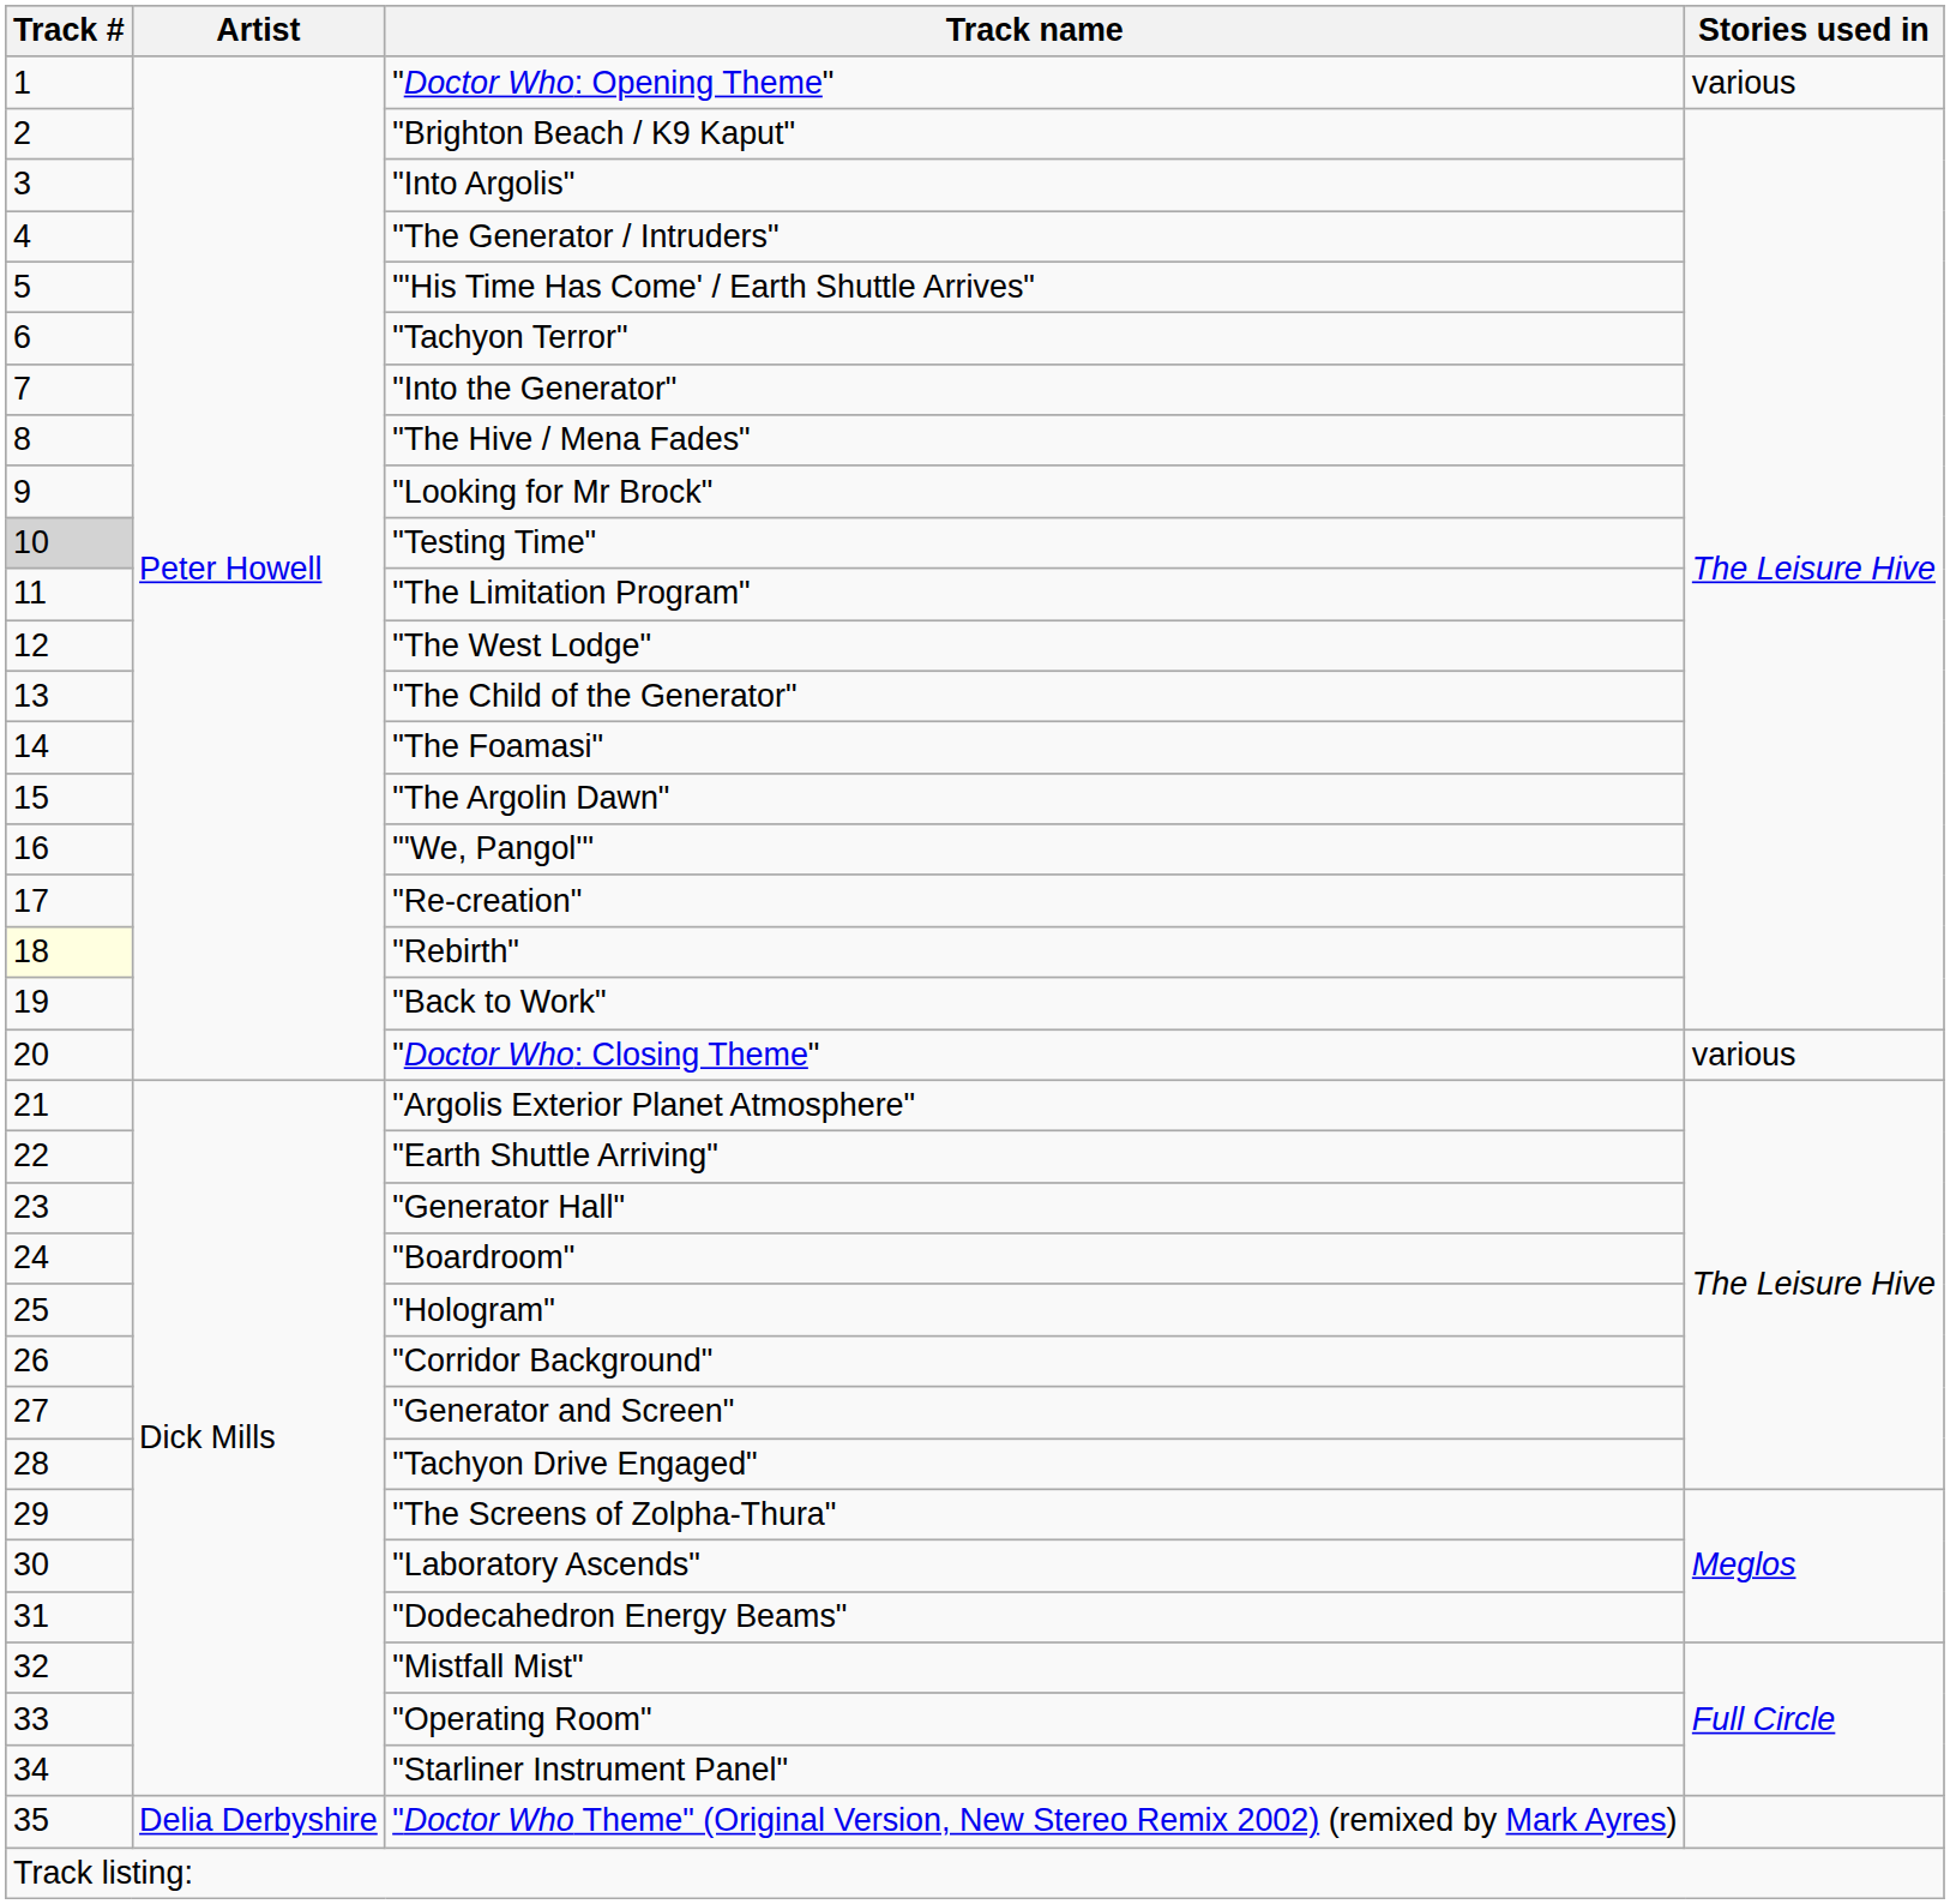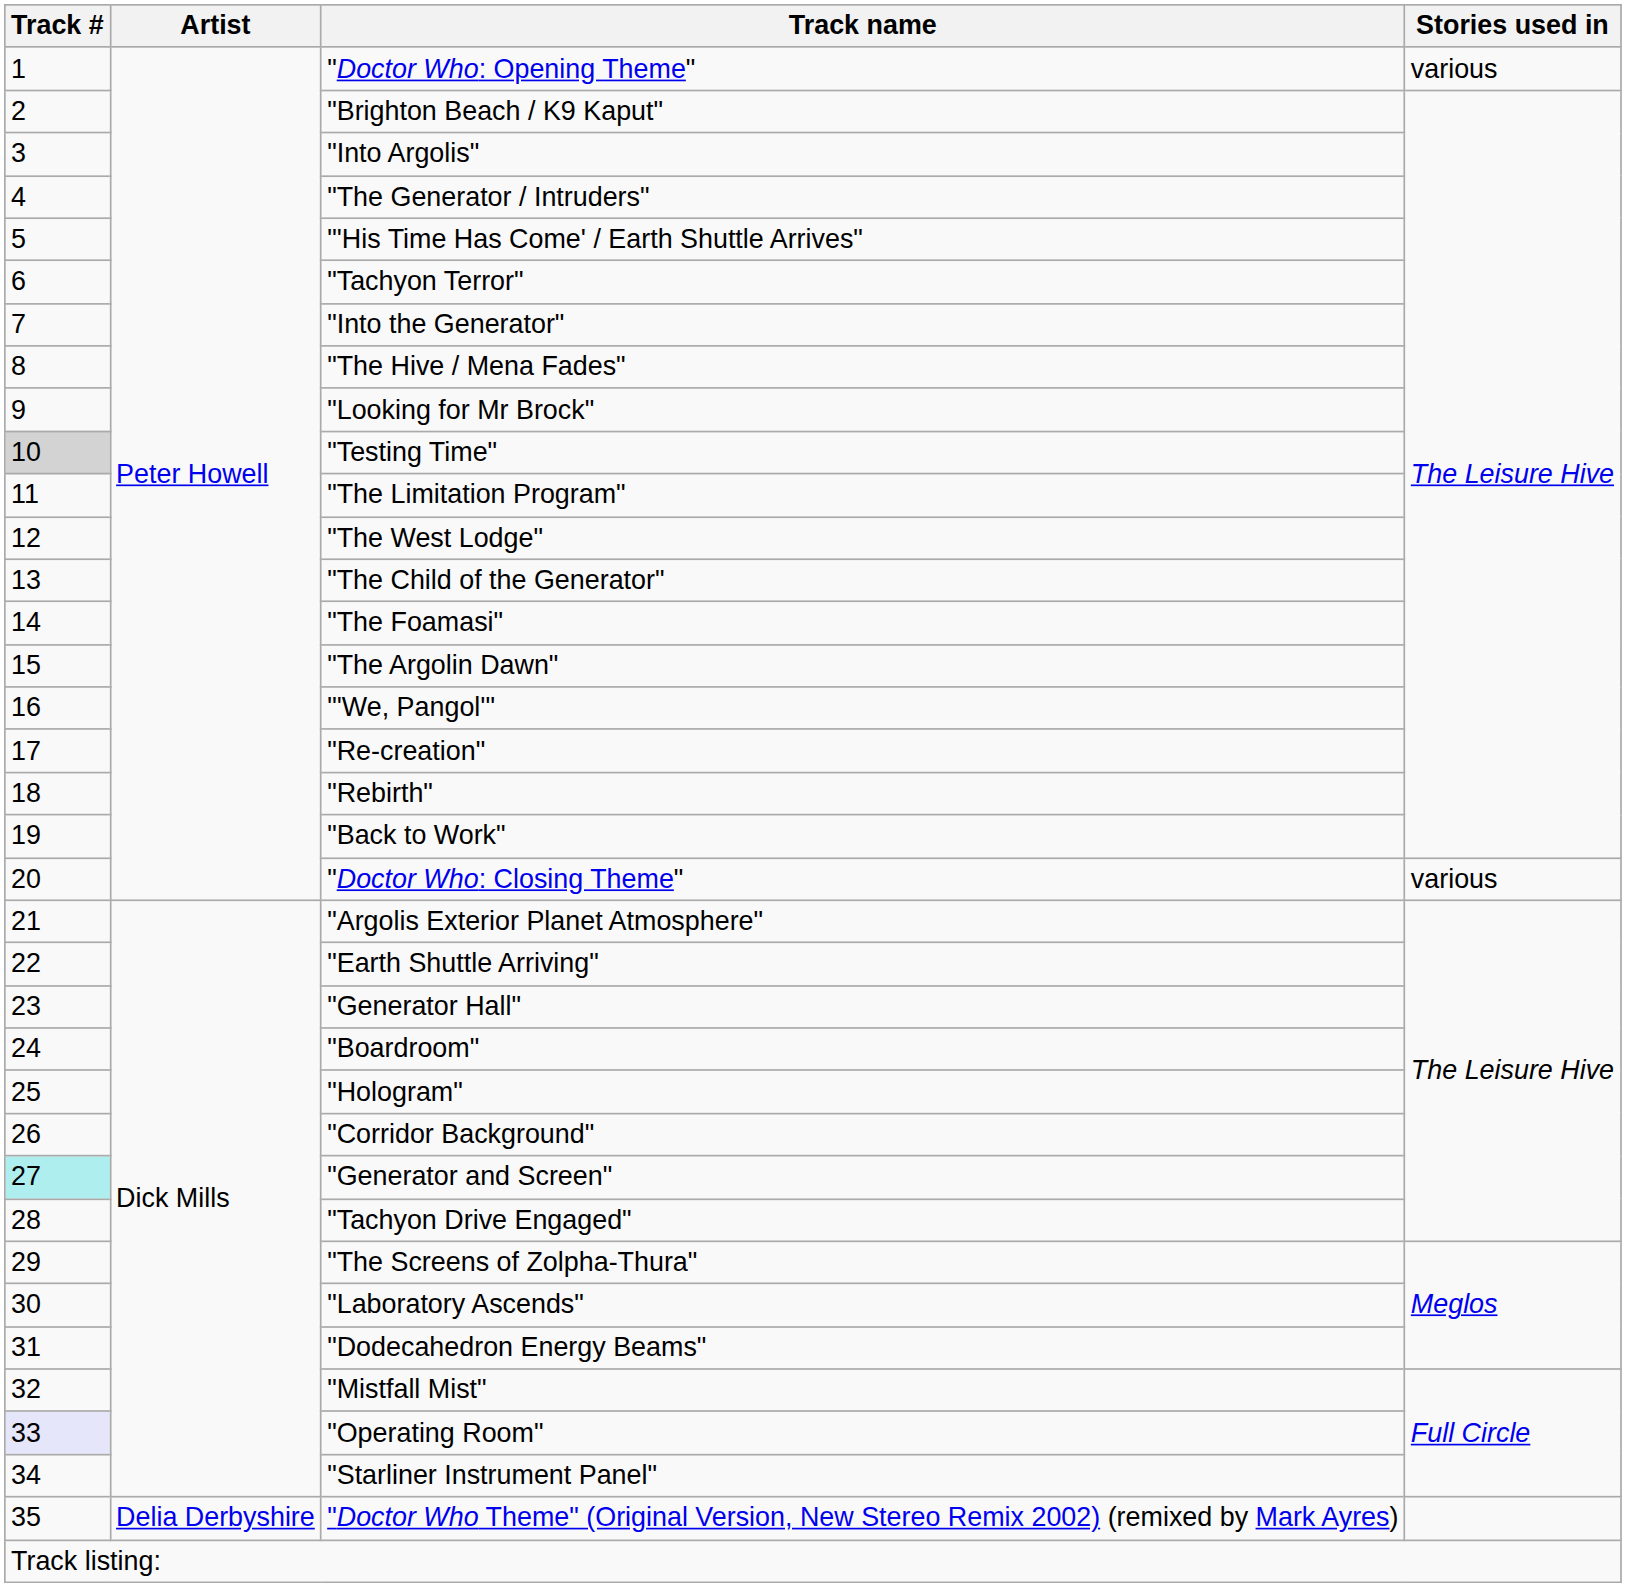"Rebirth" | Track #: lightyellow background -> no background
"Generator and Screen" | Track #: no background -> paleturquoise background
"Operating Room" | Track #: no background -> lavender background
